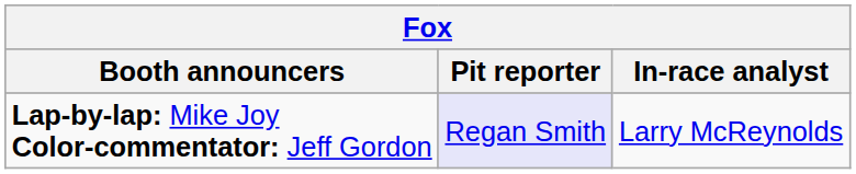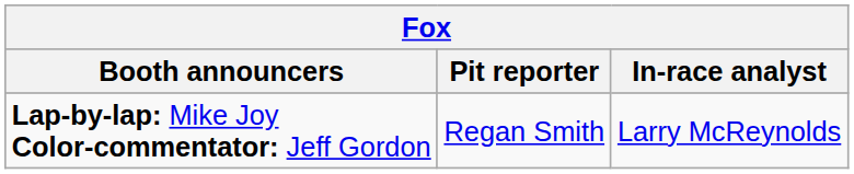Lap-by-lap: Mike Joy Color-commentator: Jeff Gordon | Pit reporter: lavender background -> no background
